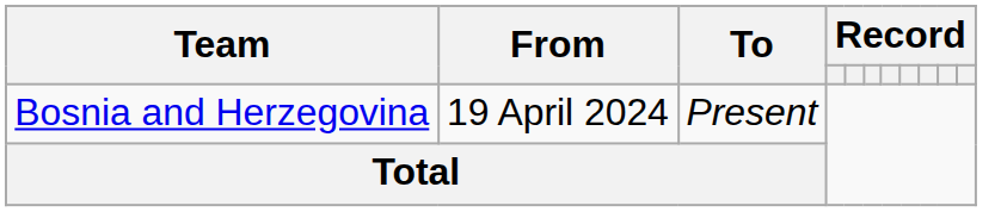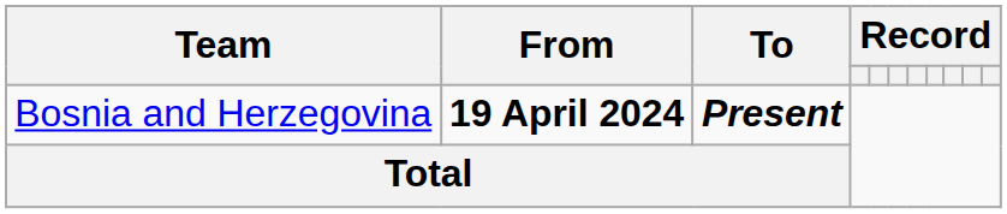Bosnia and Herzegovina | From: normal -> bold
Bosnia and Herzegovina | To: normal -> bold
